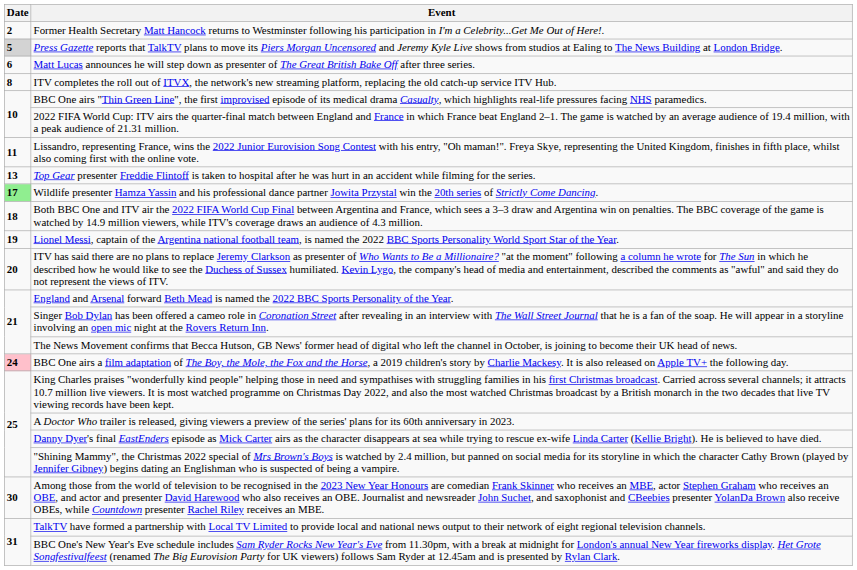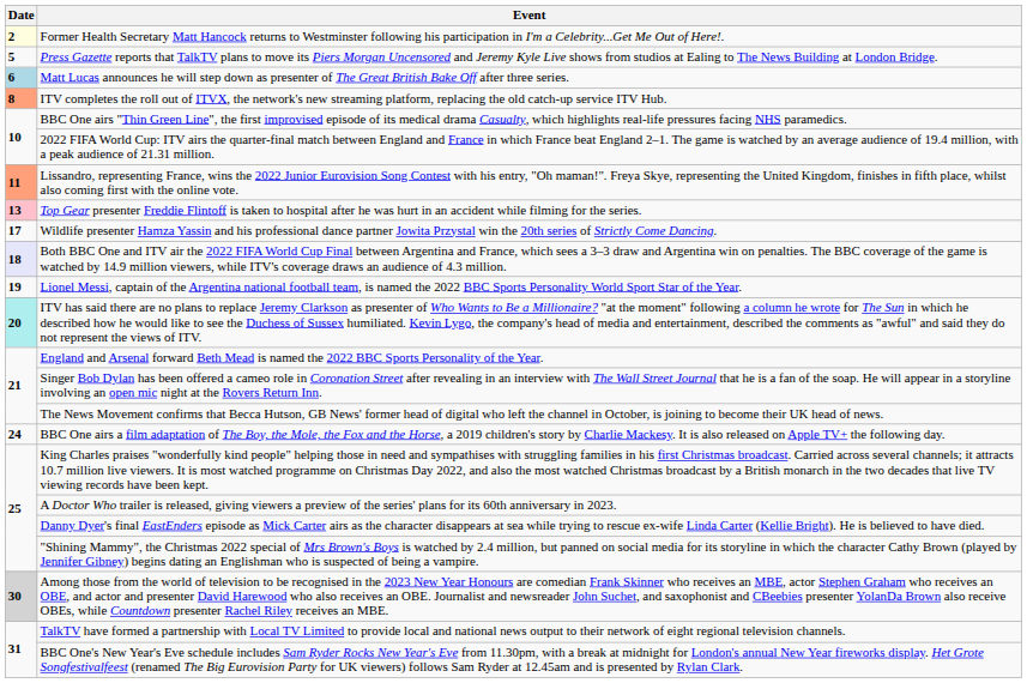row 2 | Date: no background -> lightyellow background
row 3 | Date: lightgrey background -> no background
row 4 | Date: no background -> lightblue background
row 5 | Date: no background -> lightsalmon background
row 8 | Date: no background -> lightsalmon background
row 9 | Date: no background -> pink background
row 10 | Date: lightgreen background -> no background
row 11 | Date: no background -> lavender background
row 13 | Date: no background -> paleturquoise background
row 17 | Date: pink background -> no background
row 22 | Date: no background -> lightgrey background
